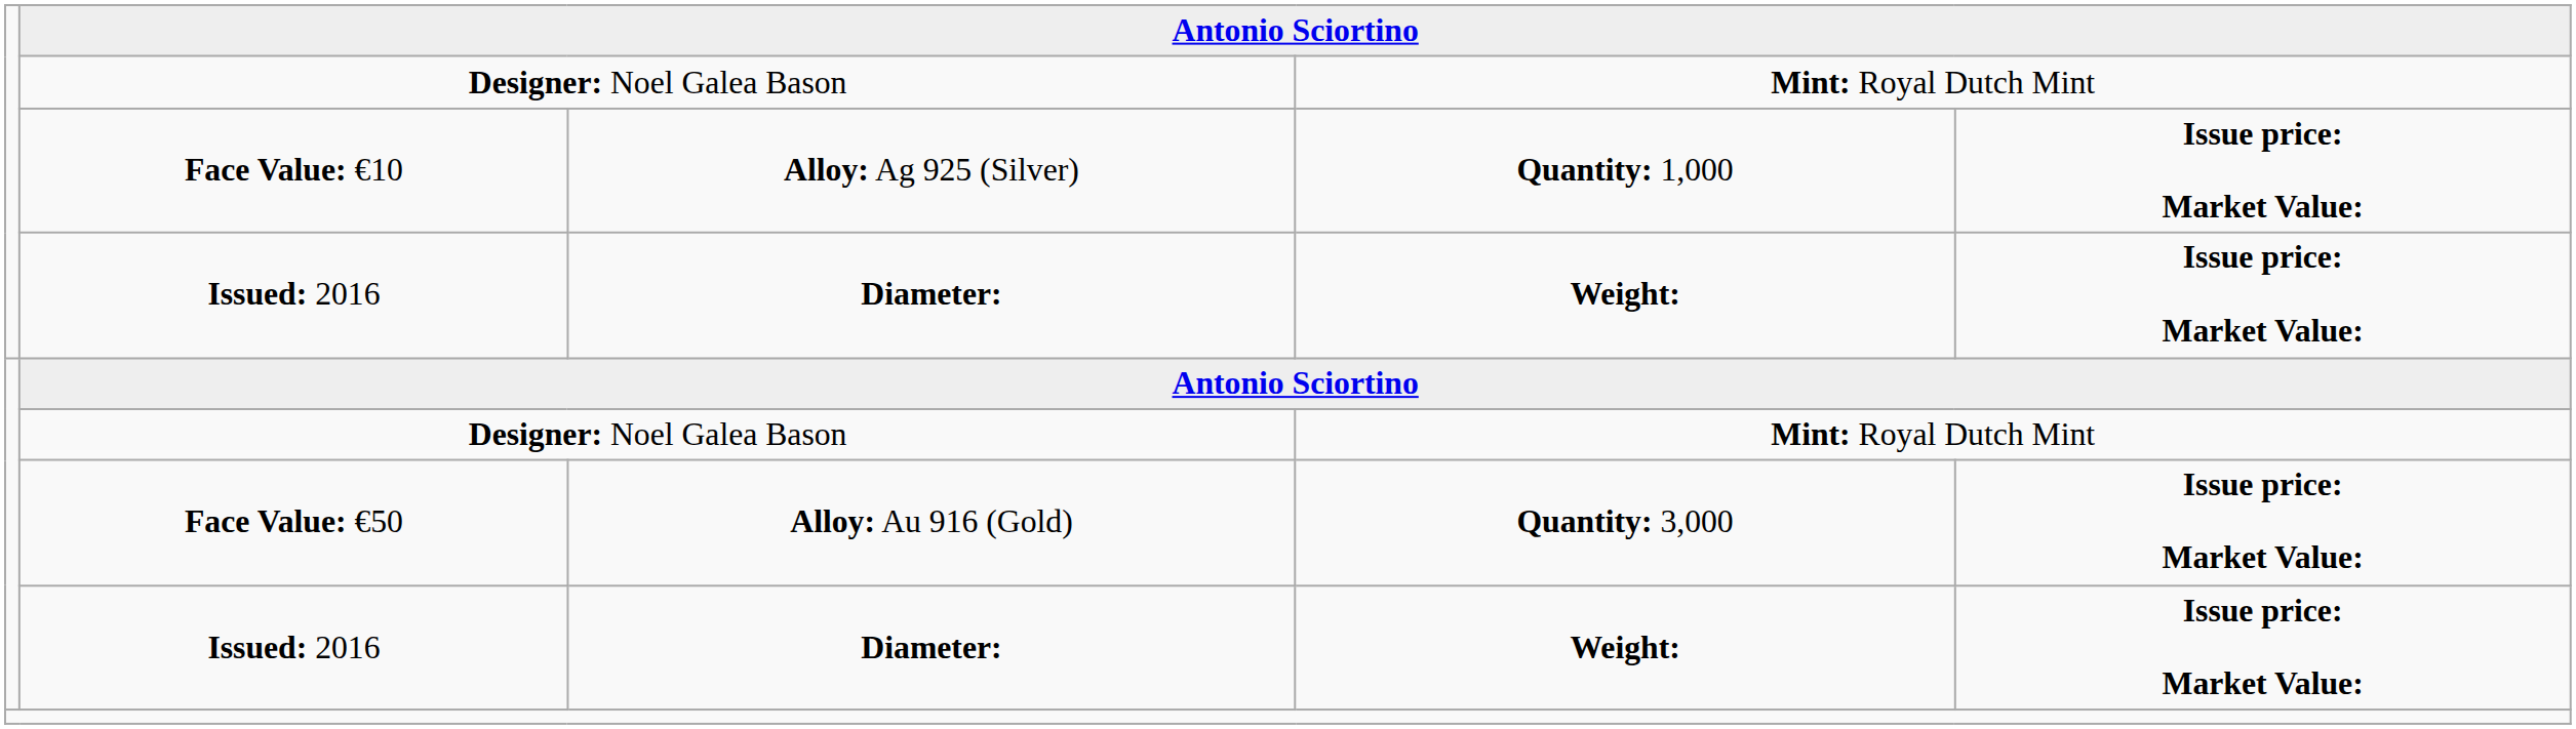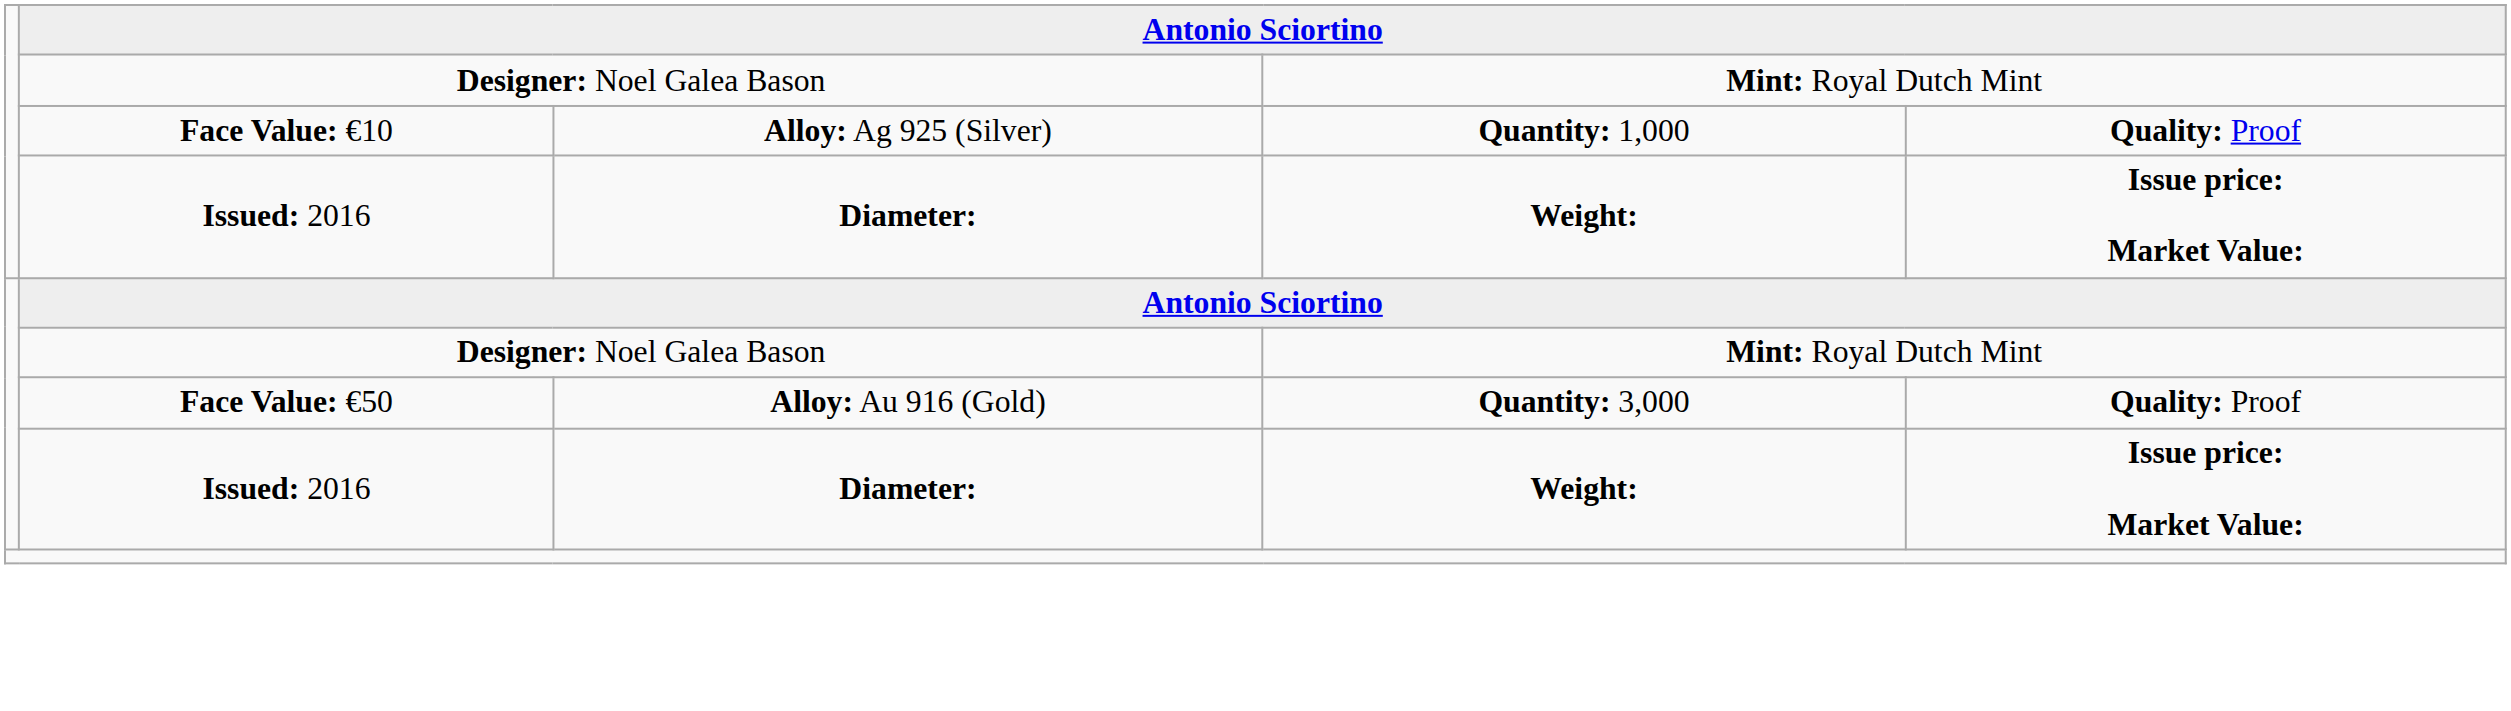Face Value: €10 | column 5: Issue price: Market Value: -> Quality: Proof
Face Value: €50 | column 5: Issue price: Market Value: -> Quality: Proof
